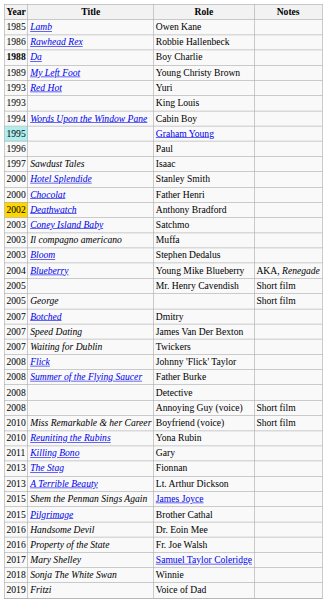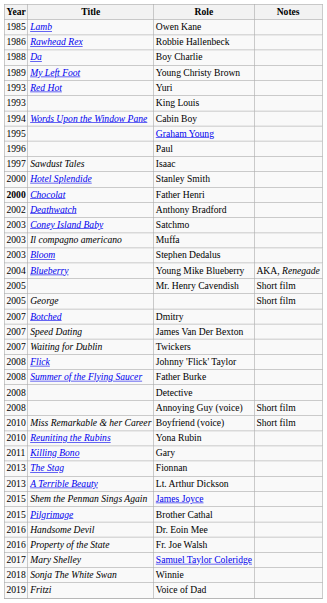Boy Charlie | Year: bold -> normal
Graham Young | Year: paleturquoise background -> no background
Father Henri | Year: normal -> bold
Anthony Bradford | Year: gold background -> no background
